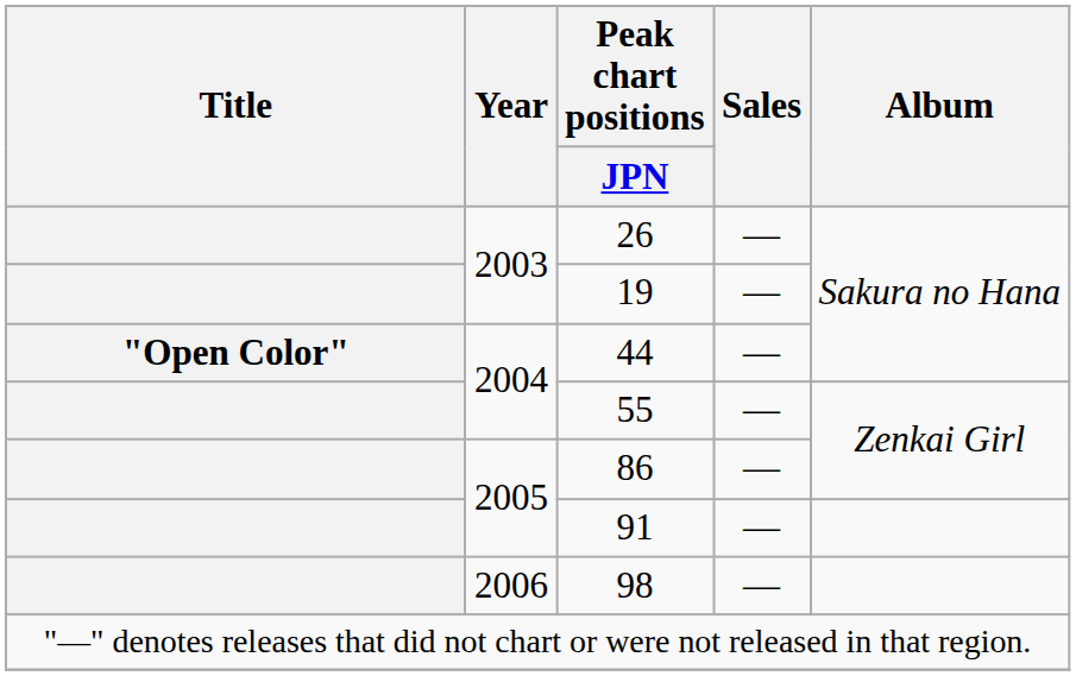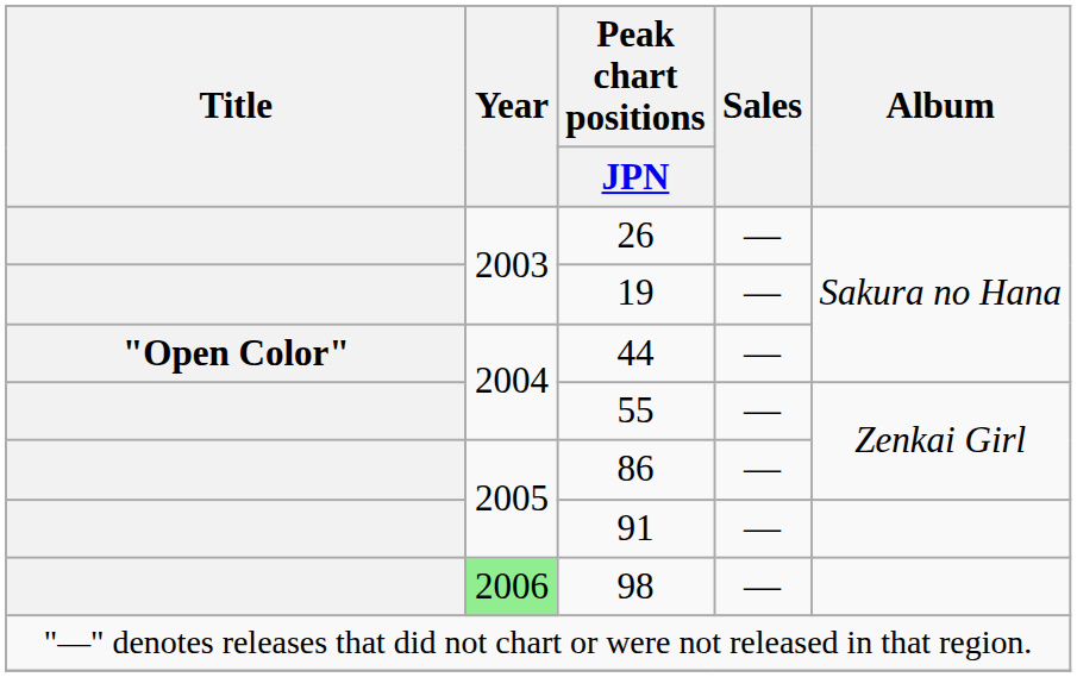98 | Year: no background -> lightgreen background
